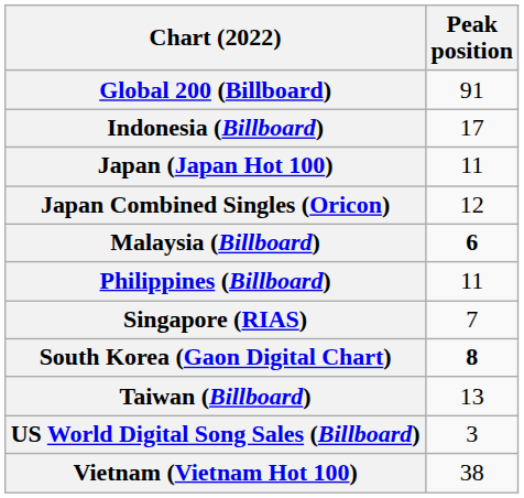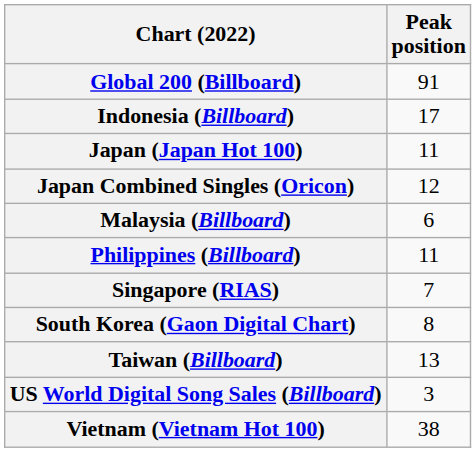Malaysia (Billboard) | Peak position: bold -> normal
South Korea (Gaon Digital Chart) | Peak position: bold -> normal
